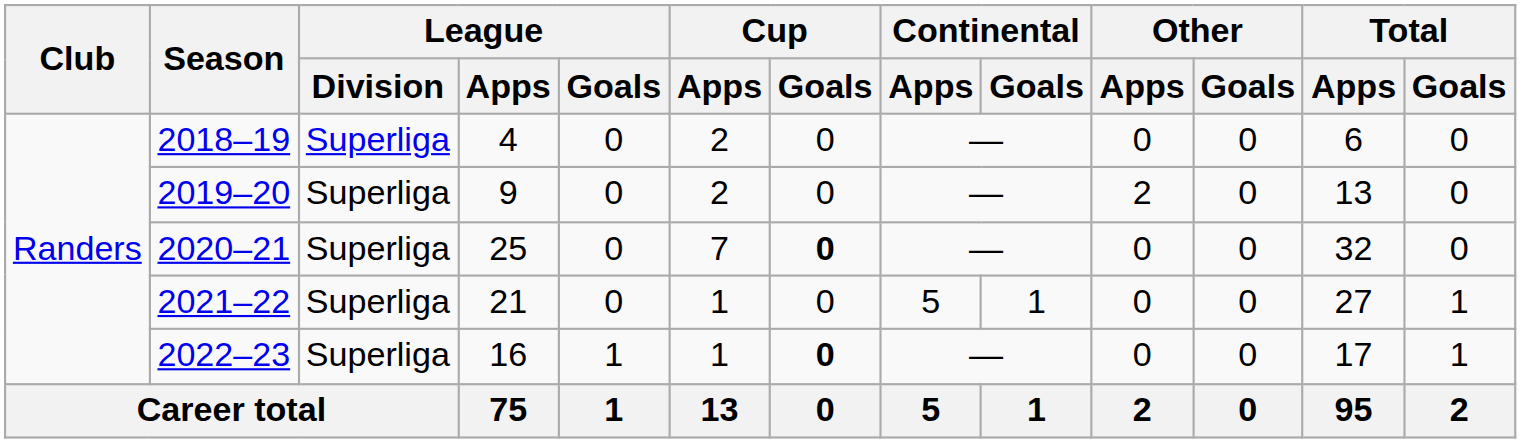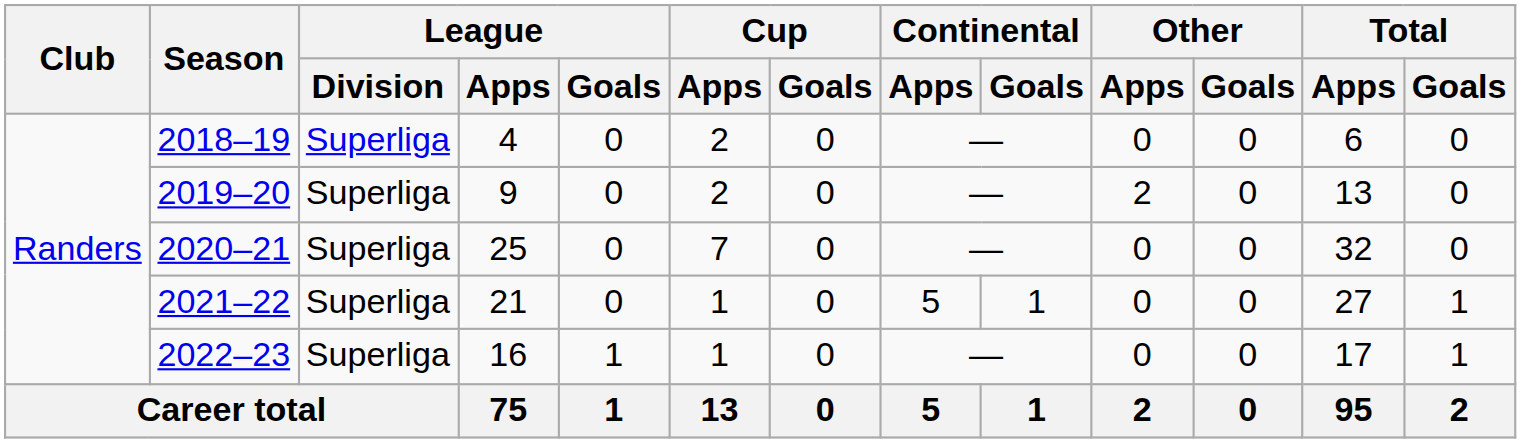2020–21 | Cup / Goals: bold -> normal
2022–23 | Cup / Goals: bold -> normal
